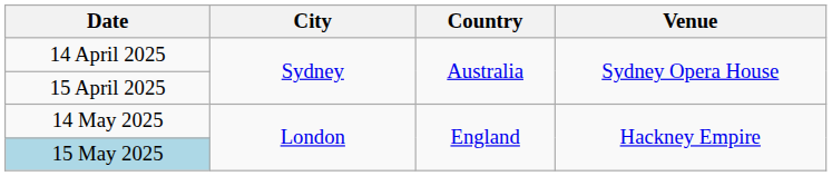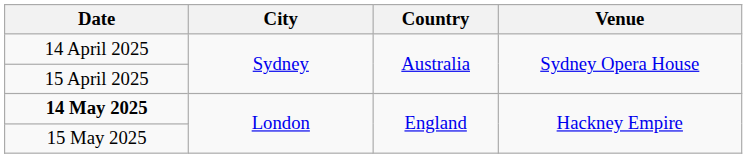14 May 2025 | Date: normal -> bold
15 May 2025 | Date: lightblue background -> no background
